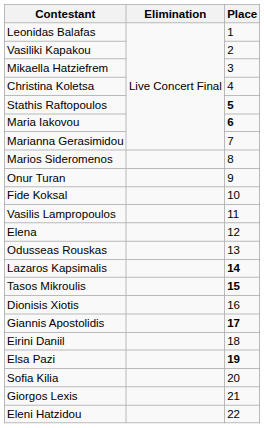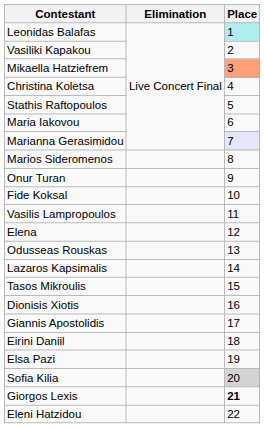Leonidas Balafas | Place: no background -> paleturquoise background
Mikaella Hatziefrem | Place: no background -> lightsalmon background
Stathis Raftopoulos | Place: bold -> normal
Maria Iakovou | Place: bold -> normal
Marianna Gerasimidou | Place: no background -> lavender background
Lazaros Kapsimalis | Place: bold -> normal
Tasos Mikroulis | Place: bold -> normal
Giannis Apostolidis | Place: bold -> normal
Elsa Pazi | Place: bold -> normal
Sofia Kilia | Place: no background -> lightgrey background
Giorgos Lexis | Place: normal -> bold
